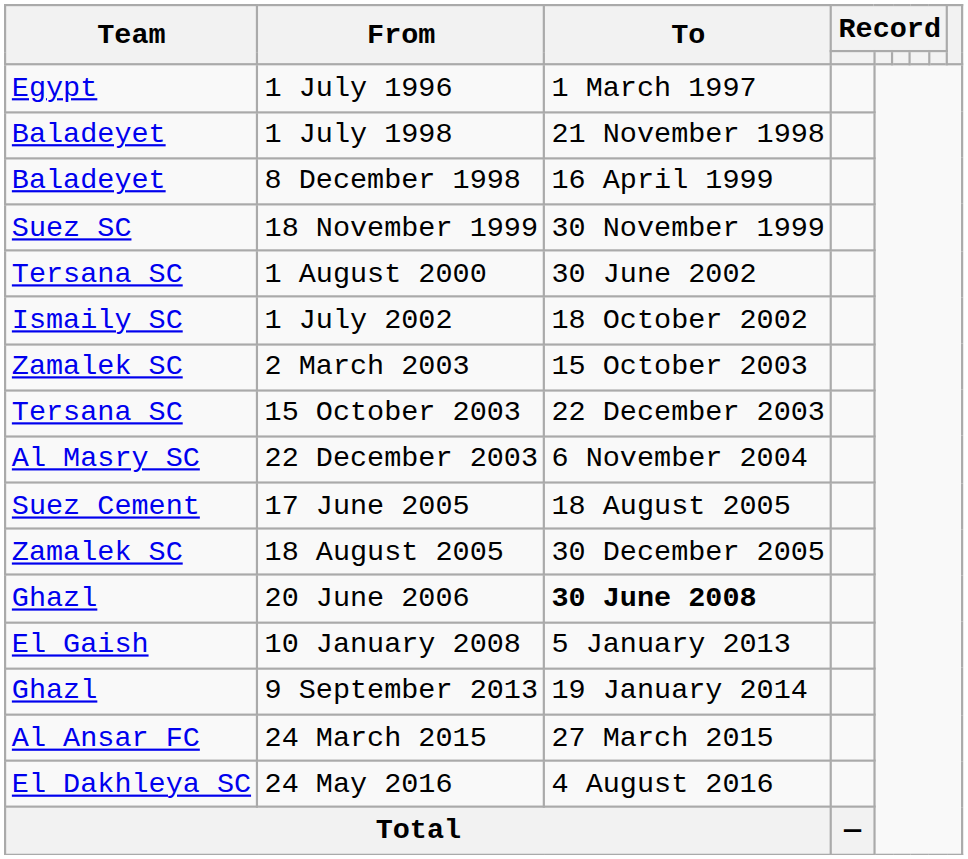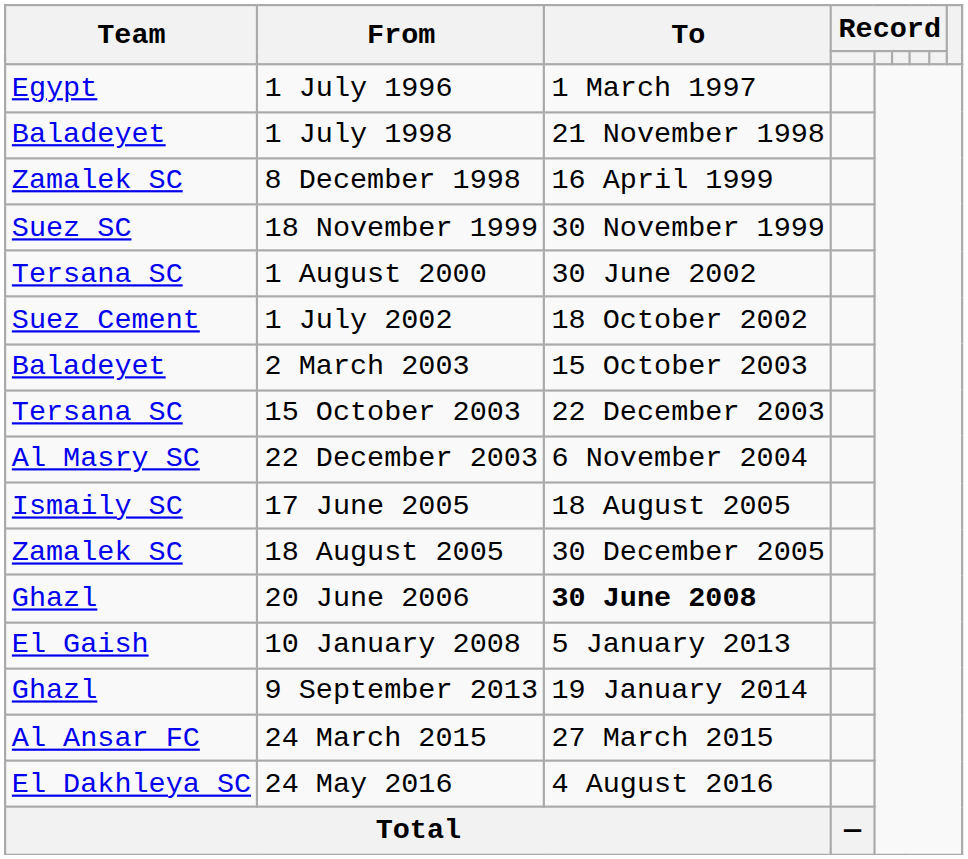8 December 1998 | Team: Baladeyet -> Zamalek SC
1 July 2002 | Team: Ismaily SC -> Suez Cement
2 March 2003 | Team: Zamalek SC -> Baladeyet
17 June 2005 | Team: Suez Cement -> Ismaily SC
